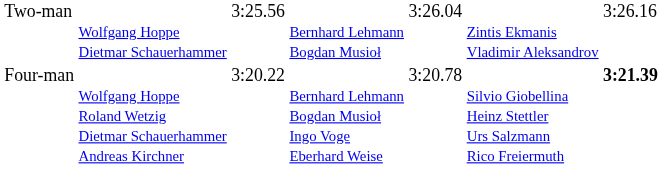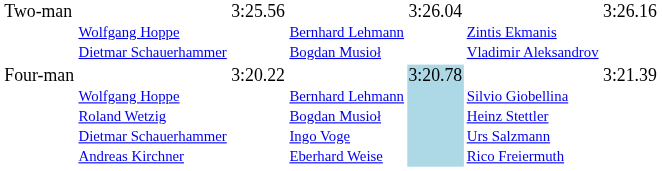Four-man | column 5: no background -> lightblue background
Four-man | column 7: bold -> normal
